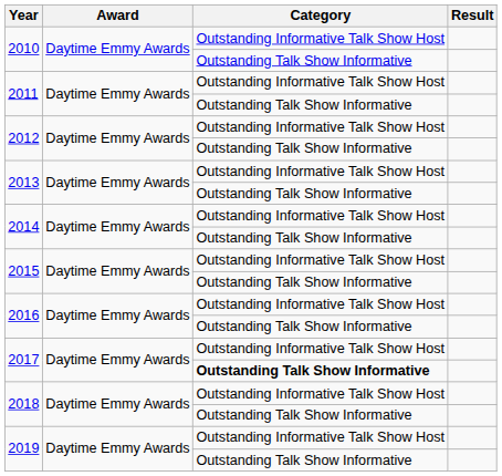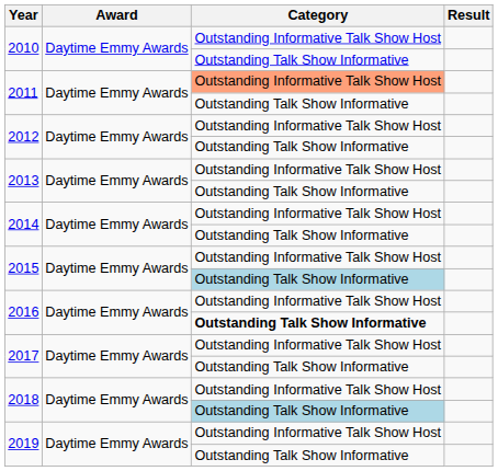2011 / Outstanding Informative Talk Show Host | Category: no background -> lightsalmon background
2015 / Outstanding Talk Show Informative | Category: no background -> lightblue background
2016 / Outstanding Talk Show Informative | Category: normal -> bold
2017 / Outstanding Talk Show Informative | Category: bold -> normal
2018 / Outstanding Talk Show Informative | Category: no background -> lightblue background
